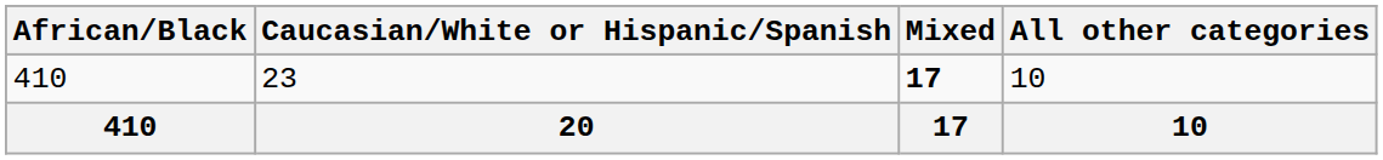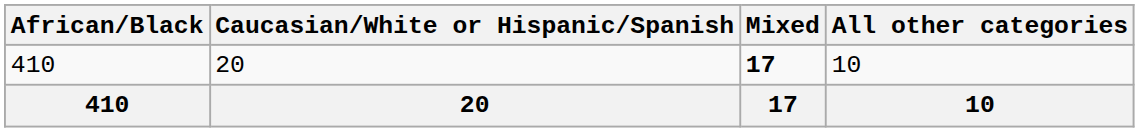row 2 | Caucasian/White or Hispanic/Spanish: 23 -> 20
